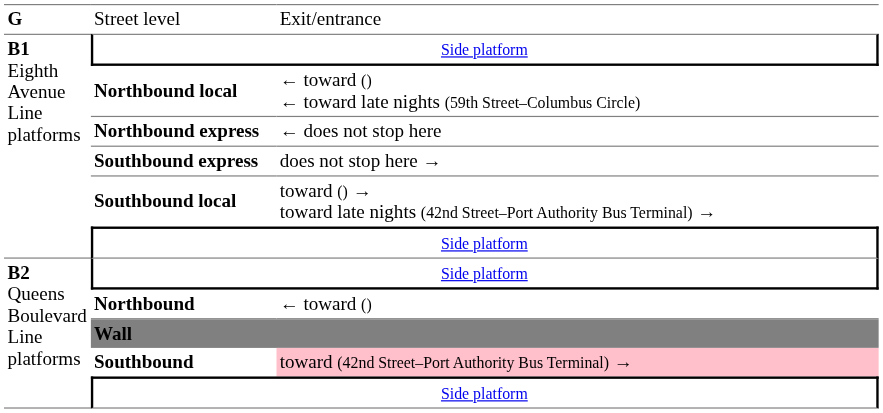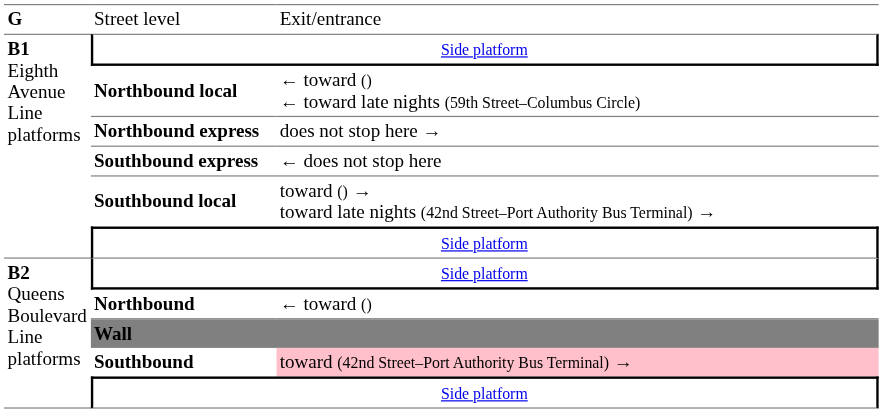Northbound express | column 3: ← does not stop here -> does not stop here →
Southbound express | column 3: does not stop here → -> ← does not stop here
